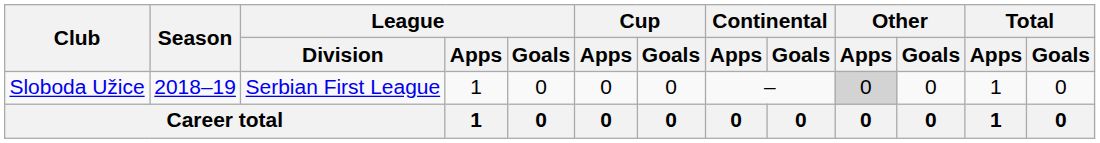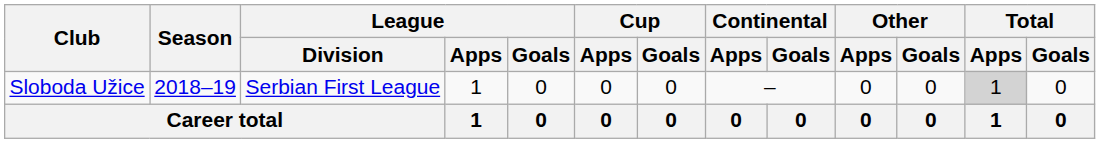Sloboda Užice | Other / Apps: lightgrey background -> no background
Sloboda Užice | Total / Apps: no background -> lightgrey background
